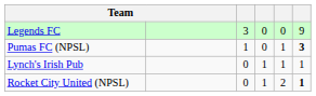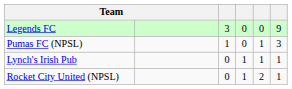Pumas FC (NPSL) | column 6: bold -> normal
Rocket City United (NPSL) | column 6: bold -> normal
